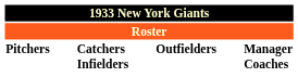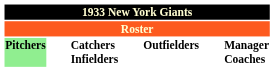Pitchers | column 1: no background -> lightgreen background
